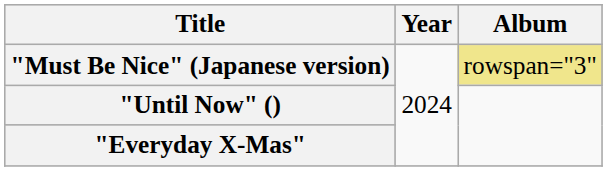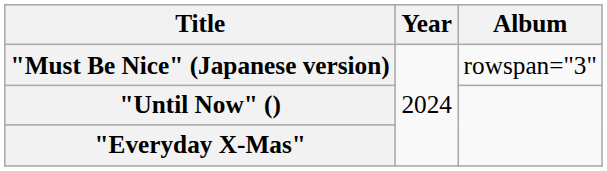"Must Be Nice" (Japanese version) | Album: khaki background -> no background
